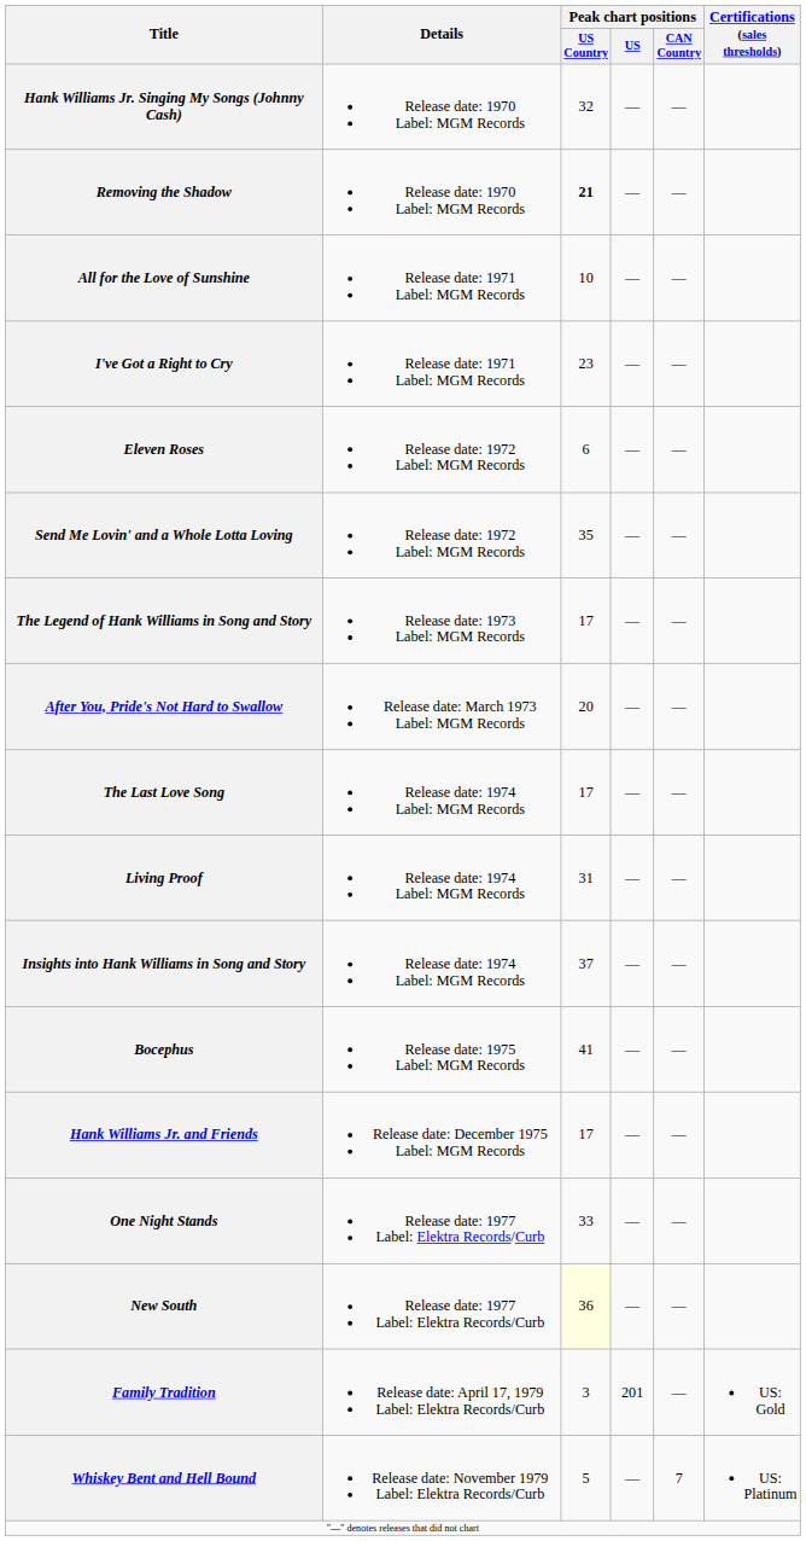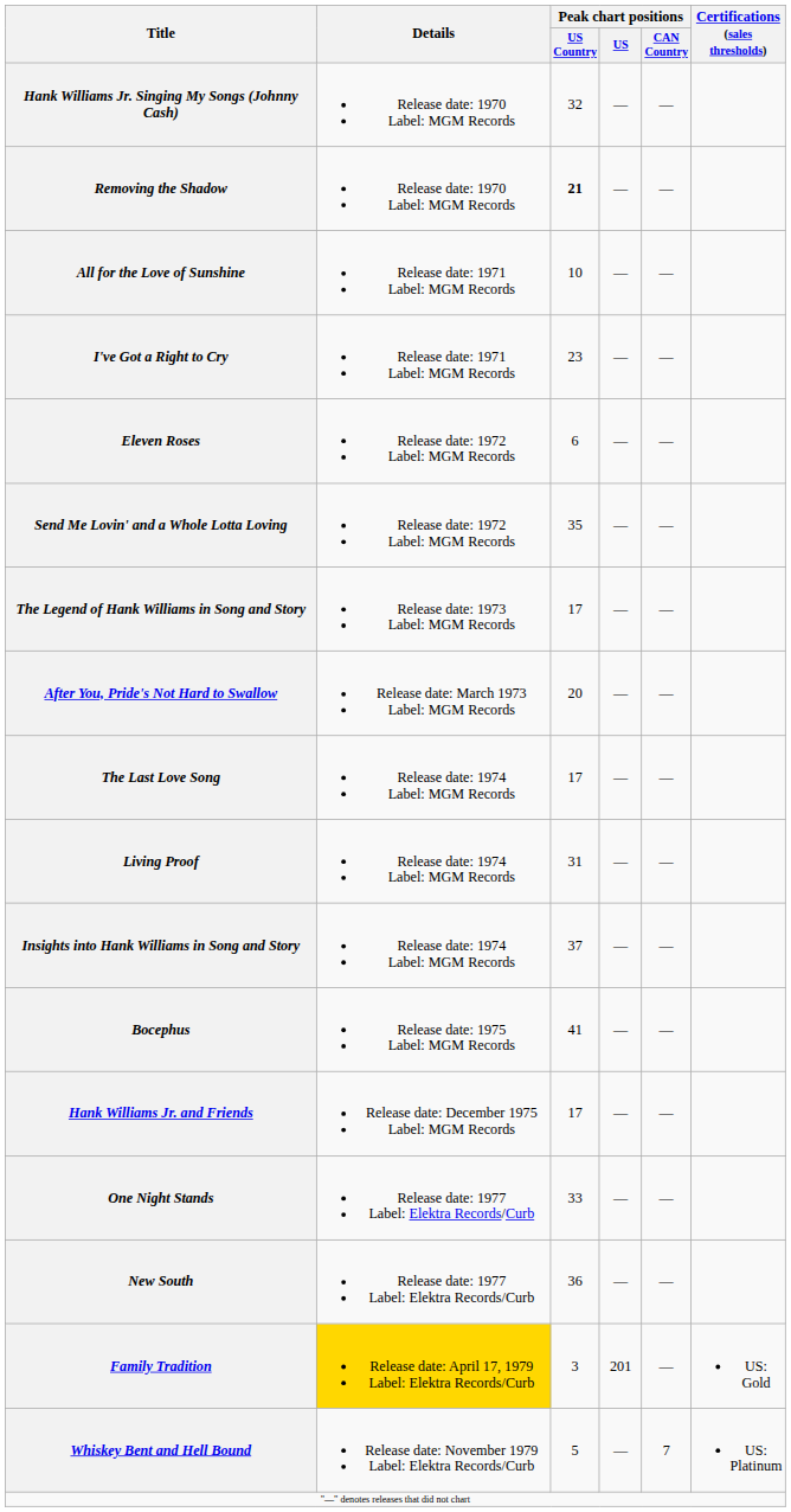New South | Peak chart positions / US Country: lightyellow background -> no background
Family Tradition | Details: no background -> gold background
